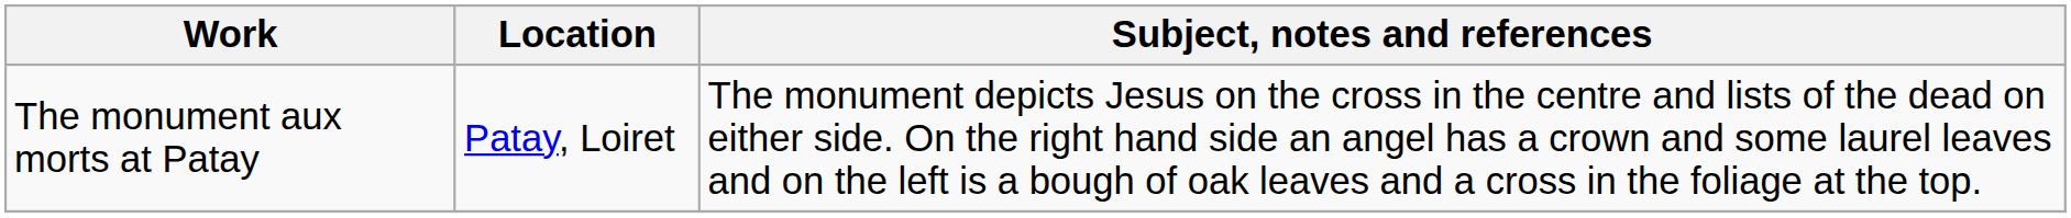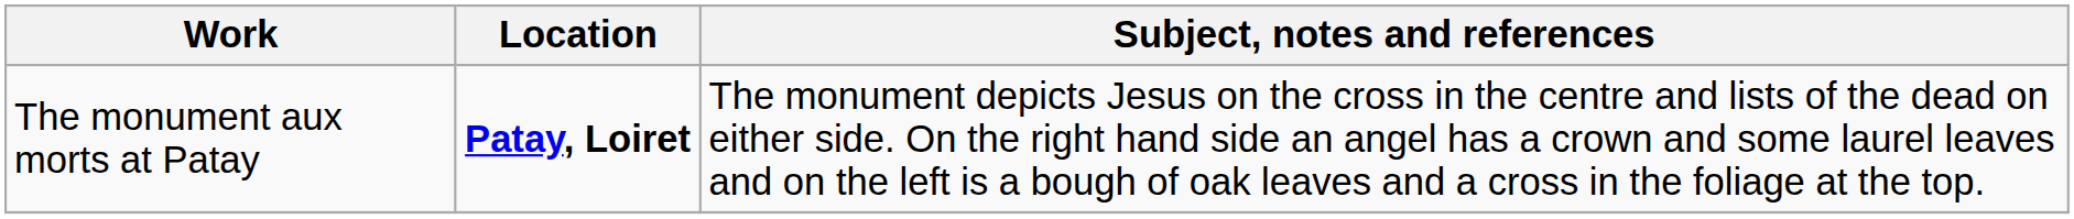The monument aux morts at Patay | Location: normal -> bold
